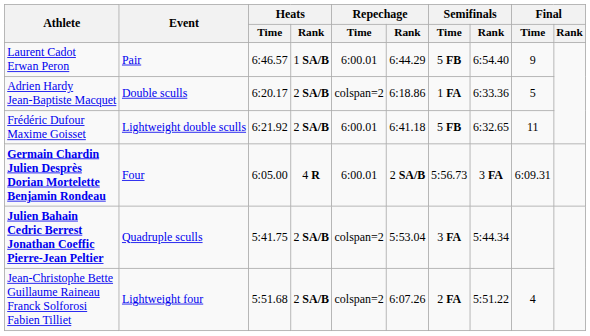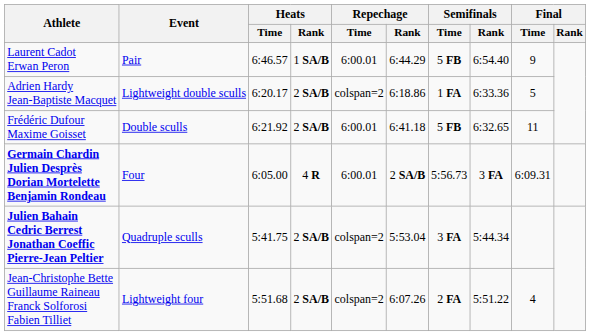Adrien Hardy Jean-Baptiste Macquet | Event: Double sculls -> Lightweight double sculls
Frédéric Dufour Maxime Goisset | Event: Lightweight double sculls -> Double sculls
